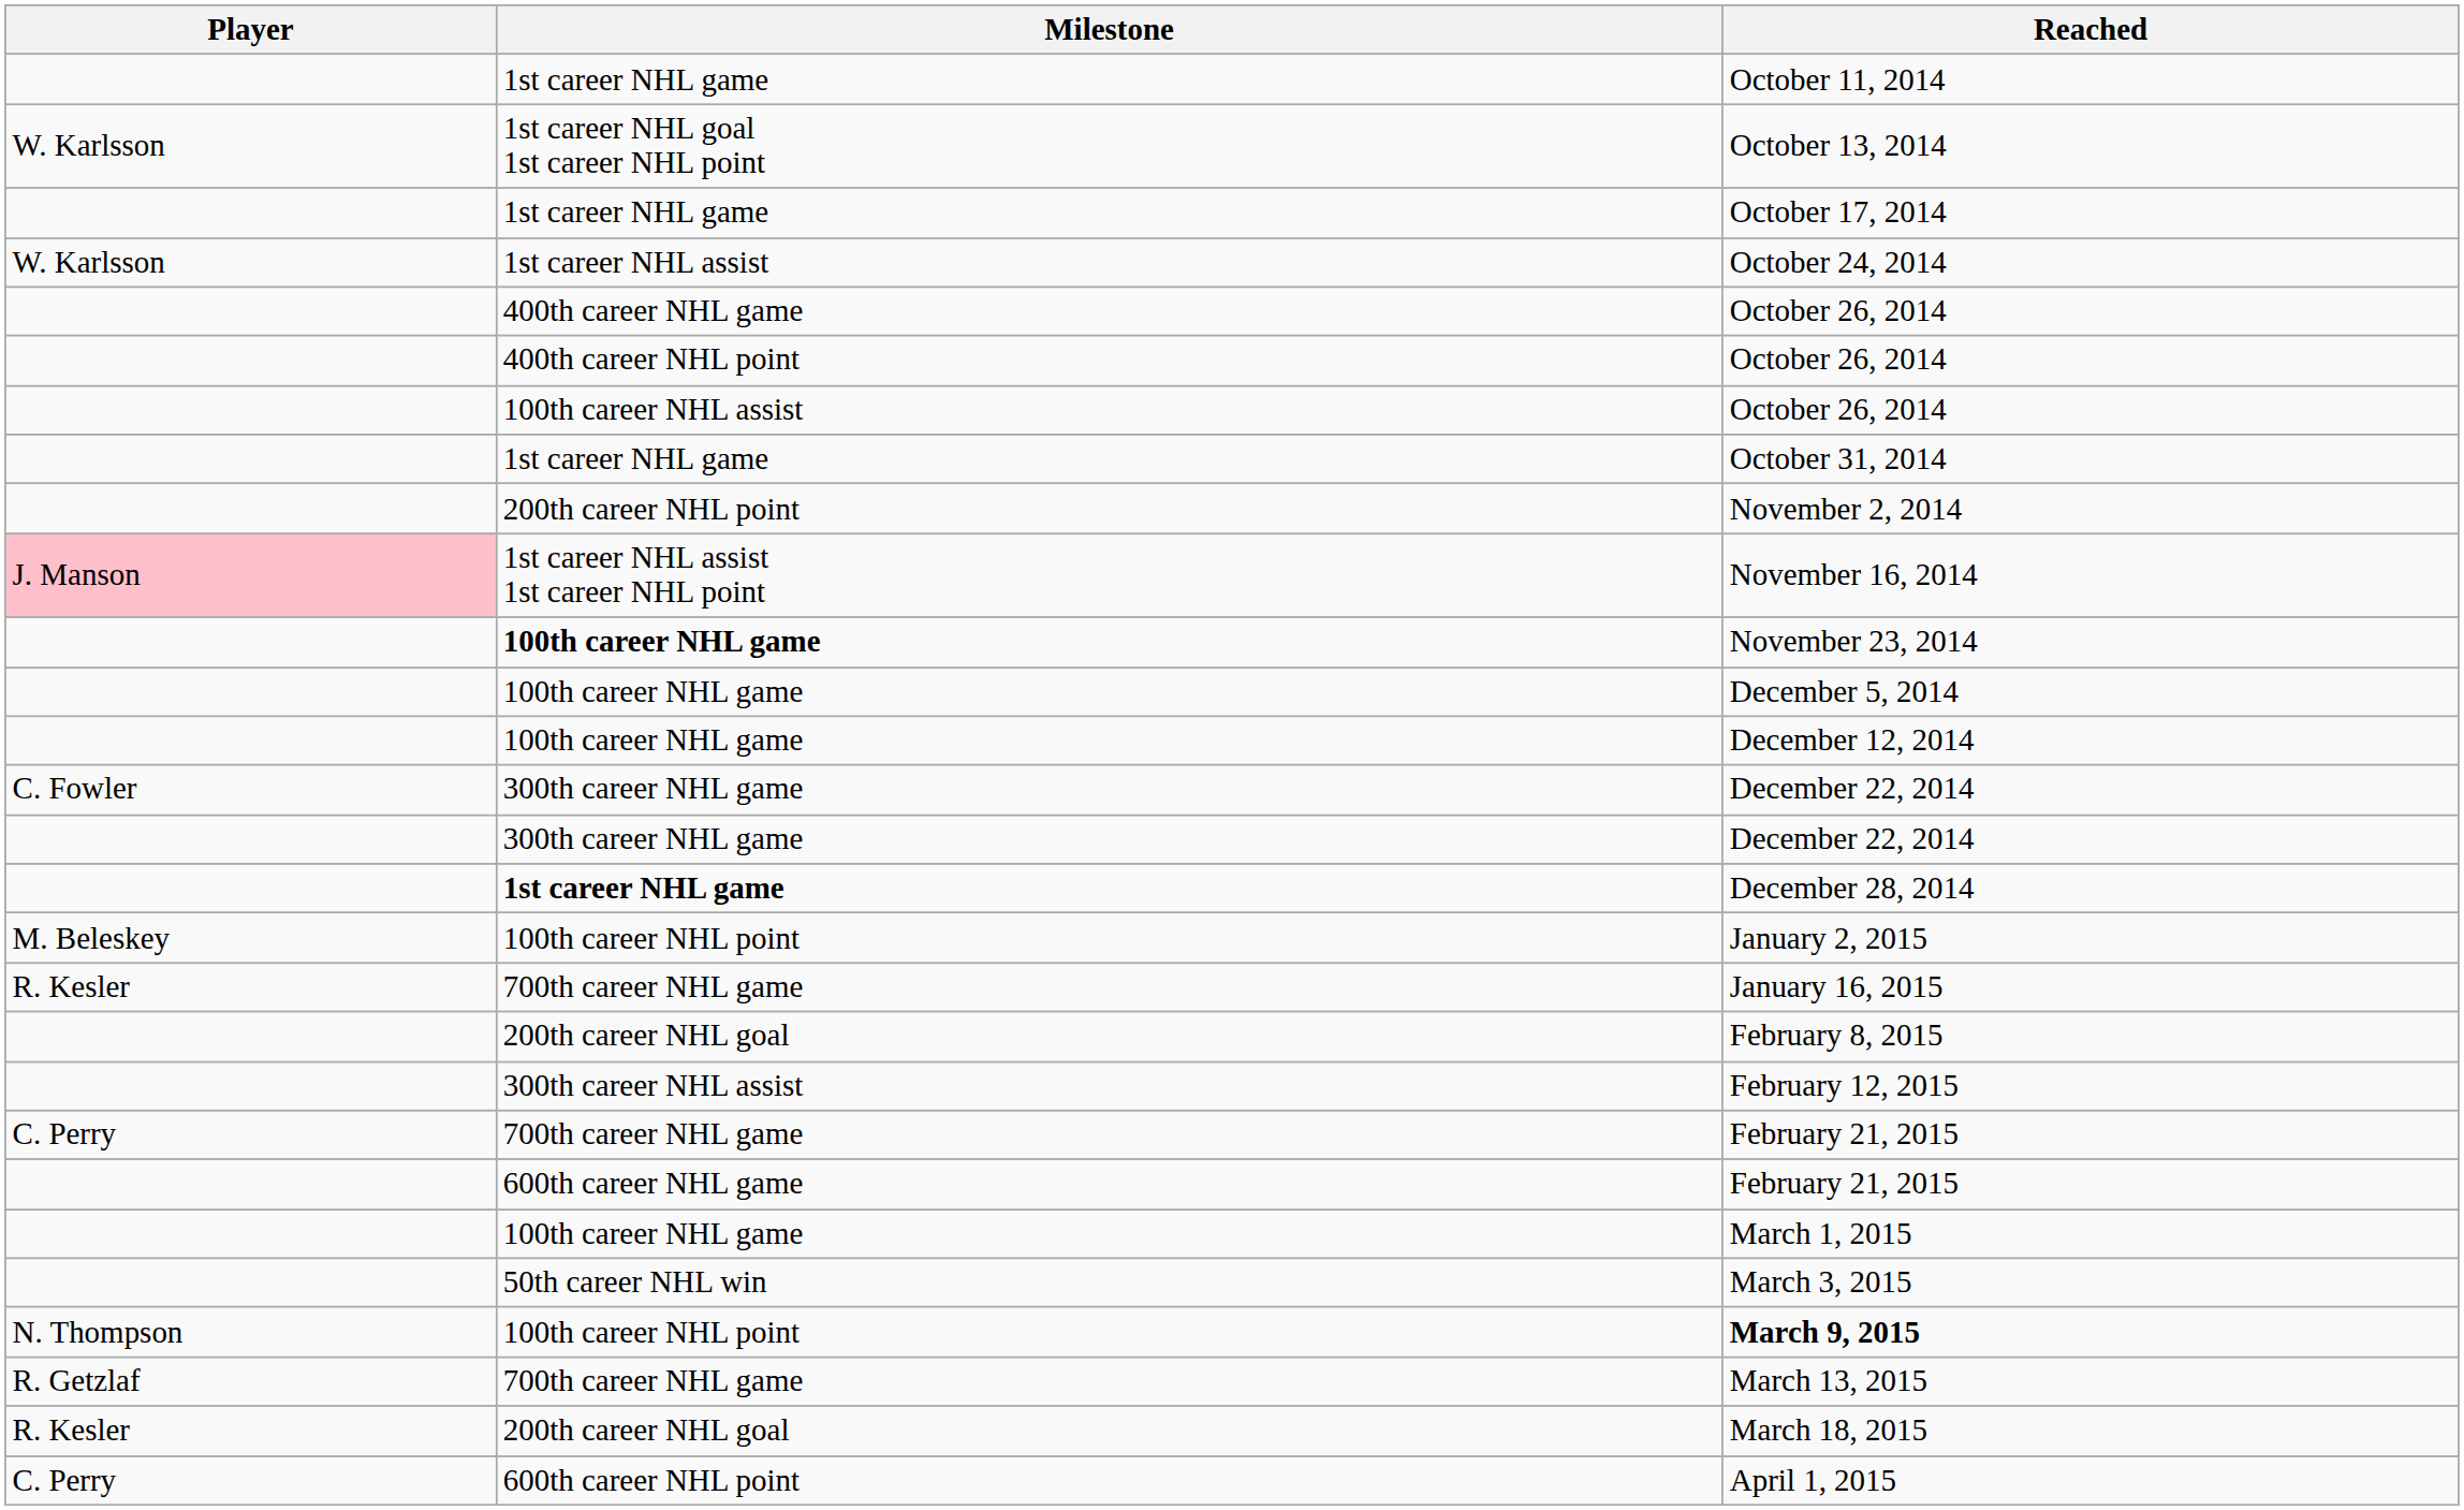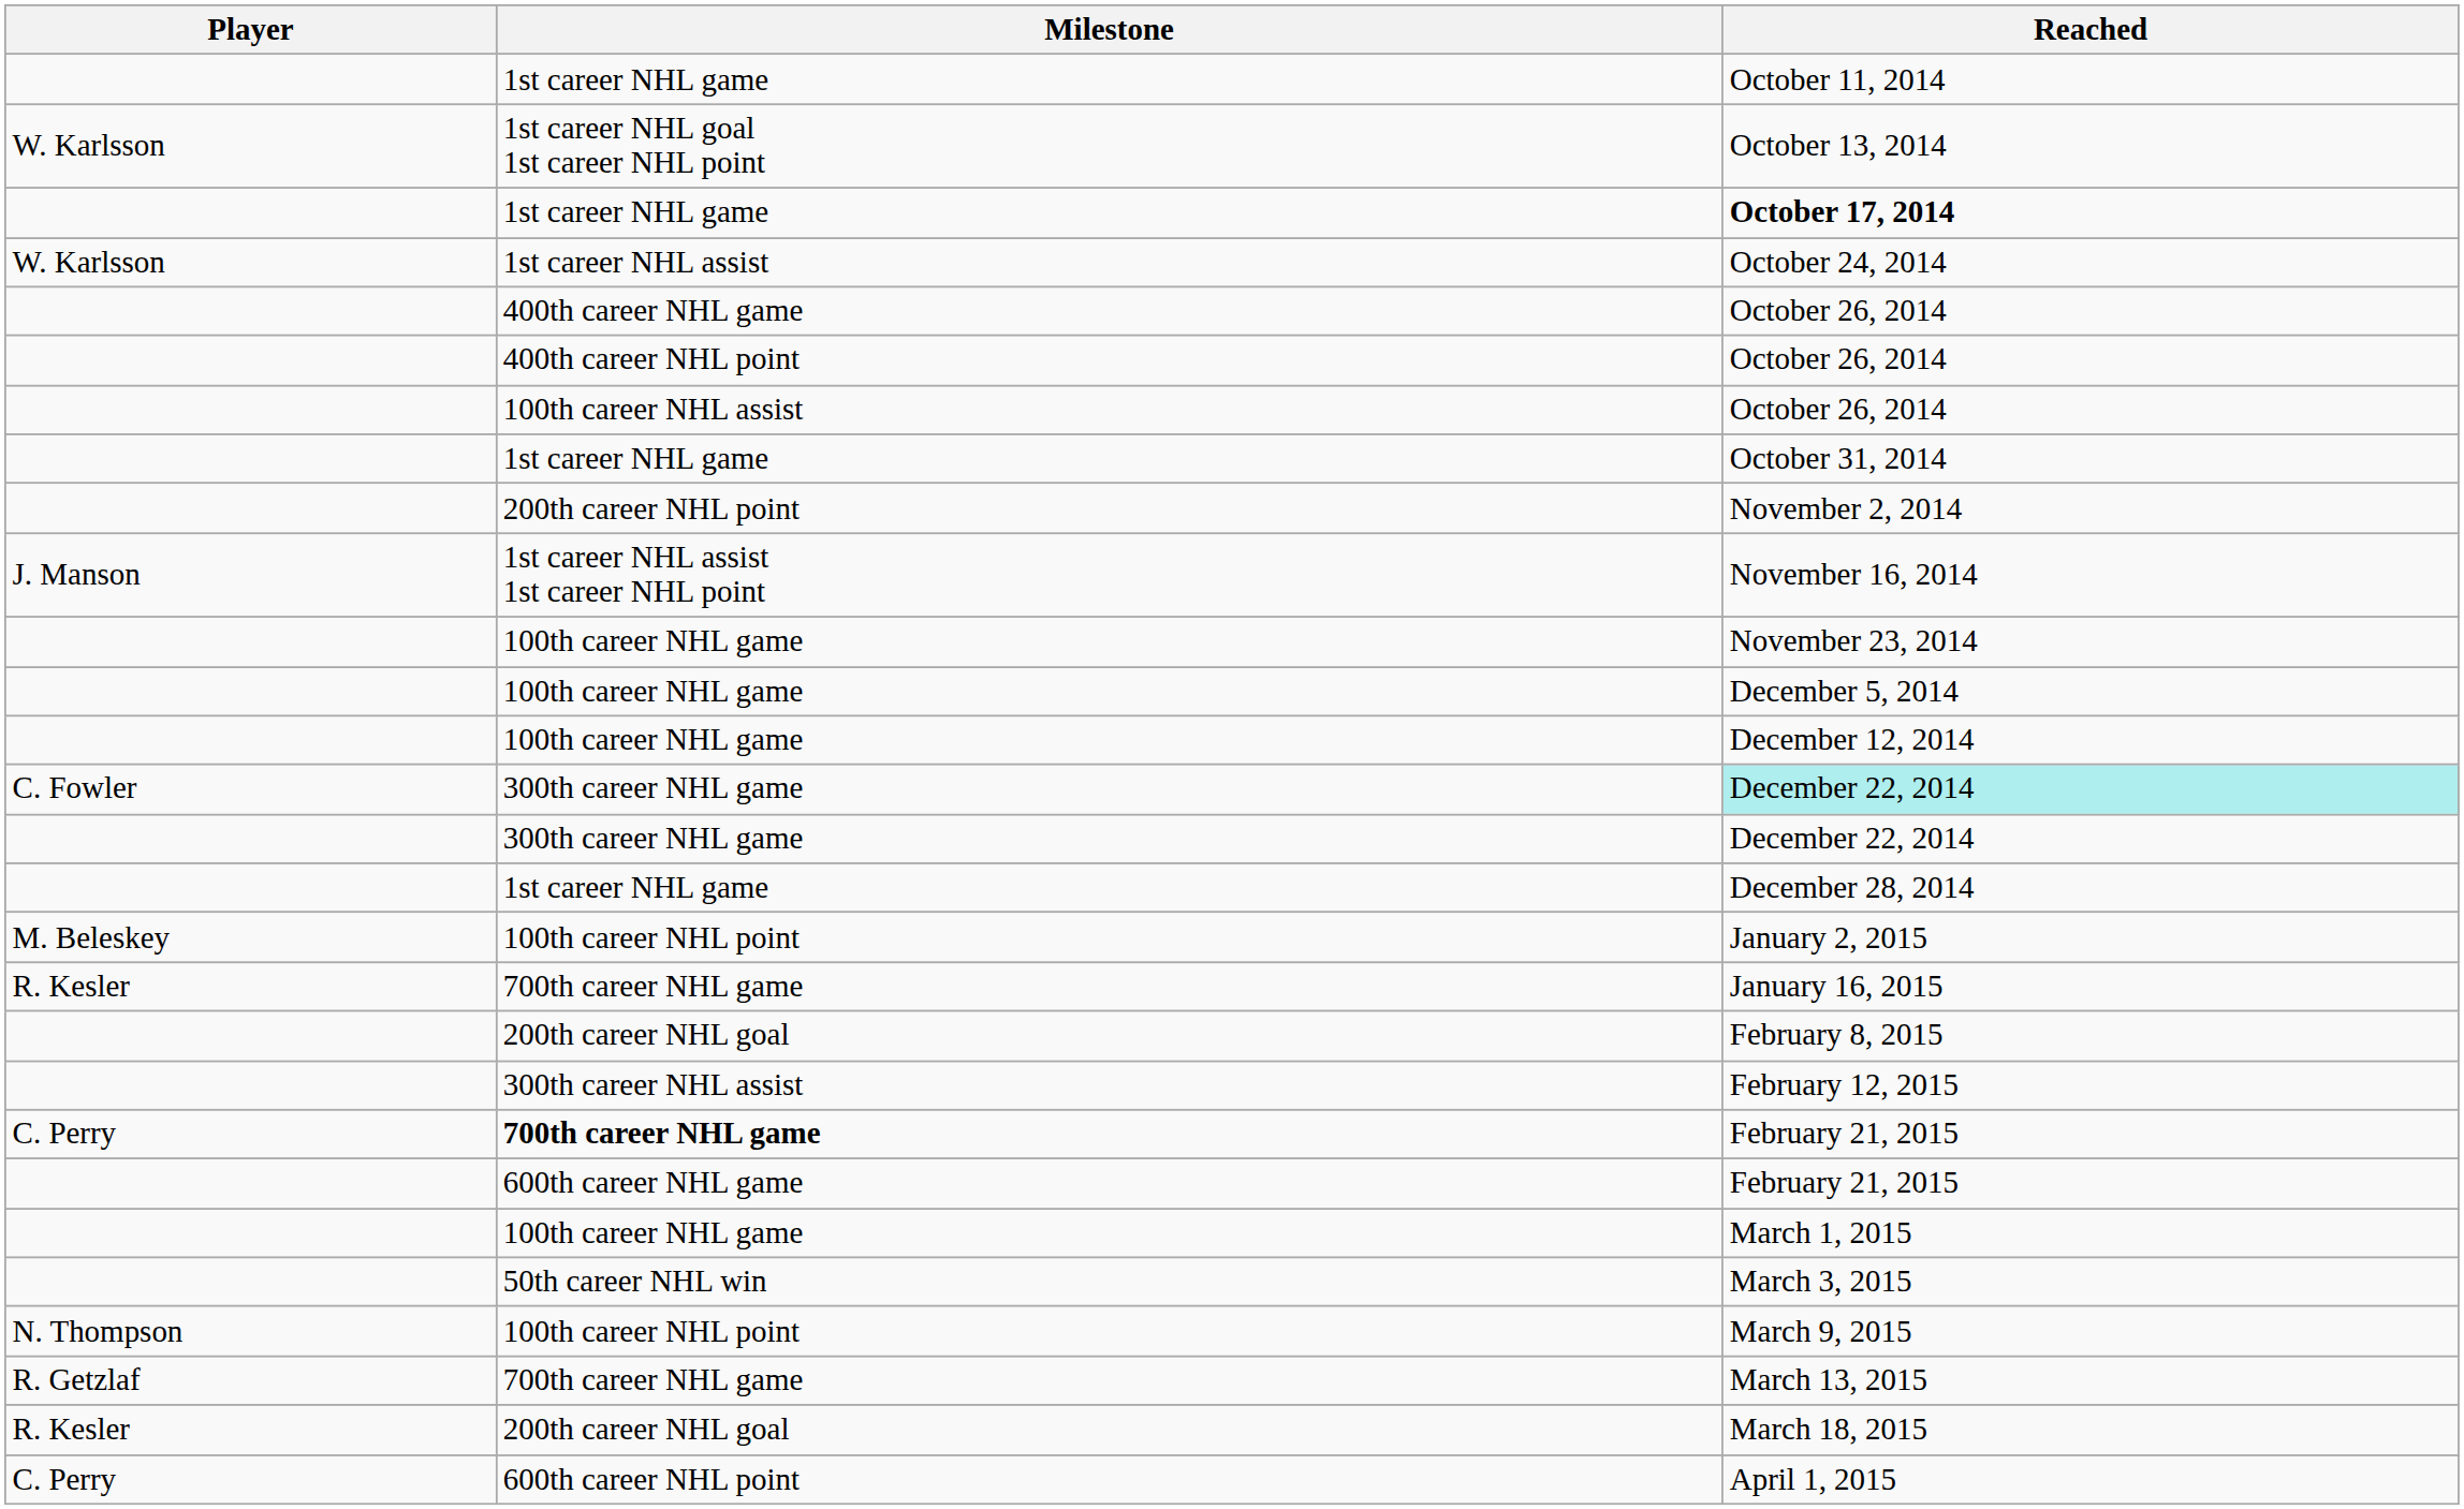row 4 | Reached: normal -> bold
row 11 | Player: pink background -> no background
row 12 | Milestone: bold -> normal
row 15 | Reached: no background -> paleturquoise background
row 17 | Milestone: bold -> normal
row 22 | Milestone: normal -> bold
row 26 | Reached: bold -> normal
